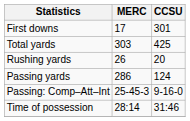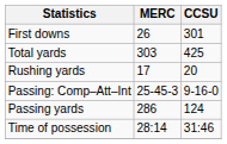First downs | MERC: 17 -> 26
Rushing yards | MERC: 26 -> 17
rows swapped: Passing yards <-> Passing: Comp–Att–Int
